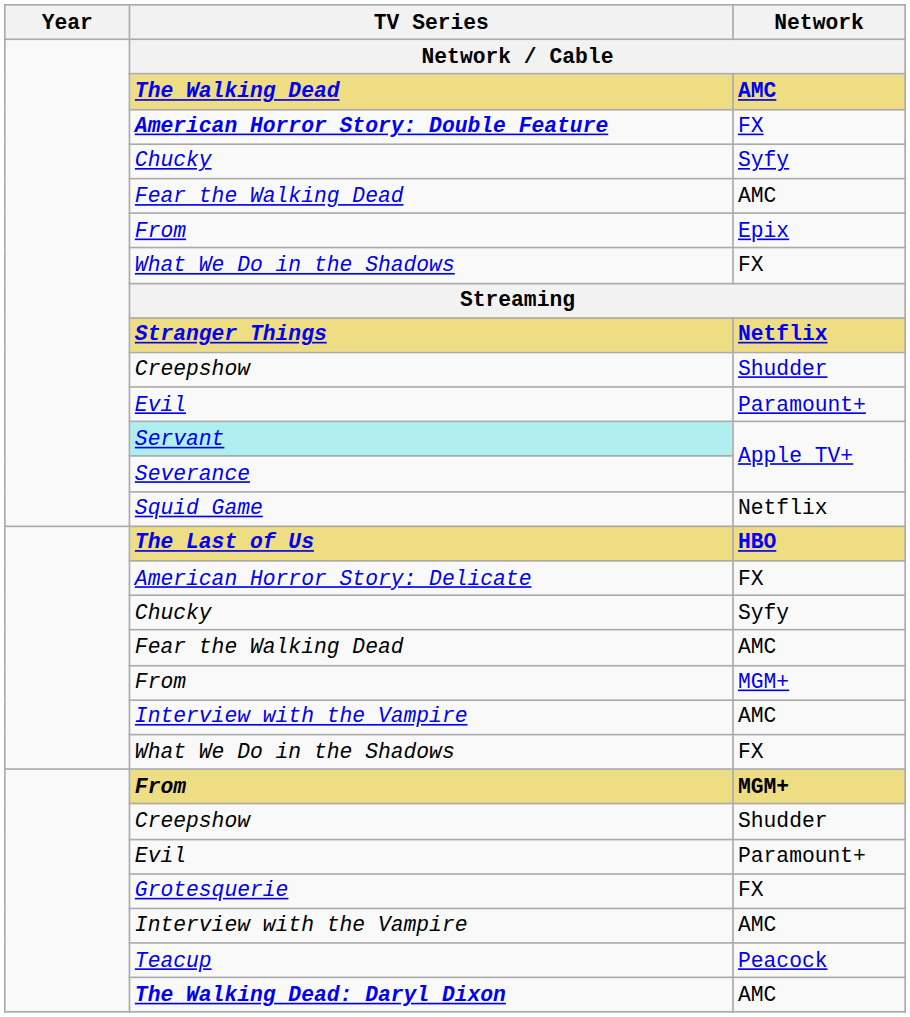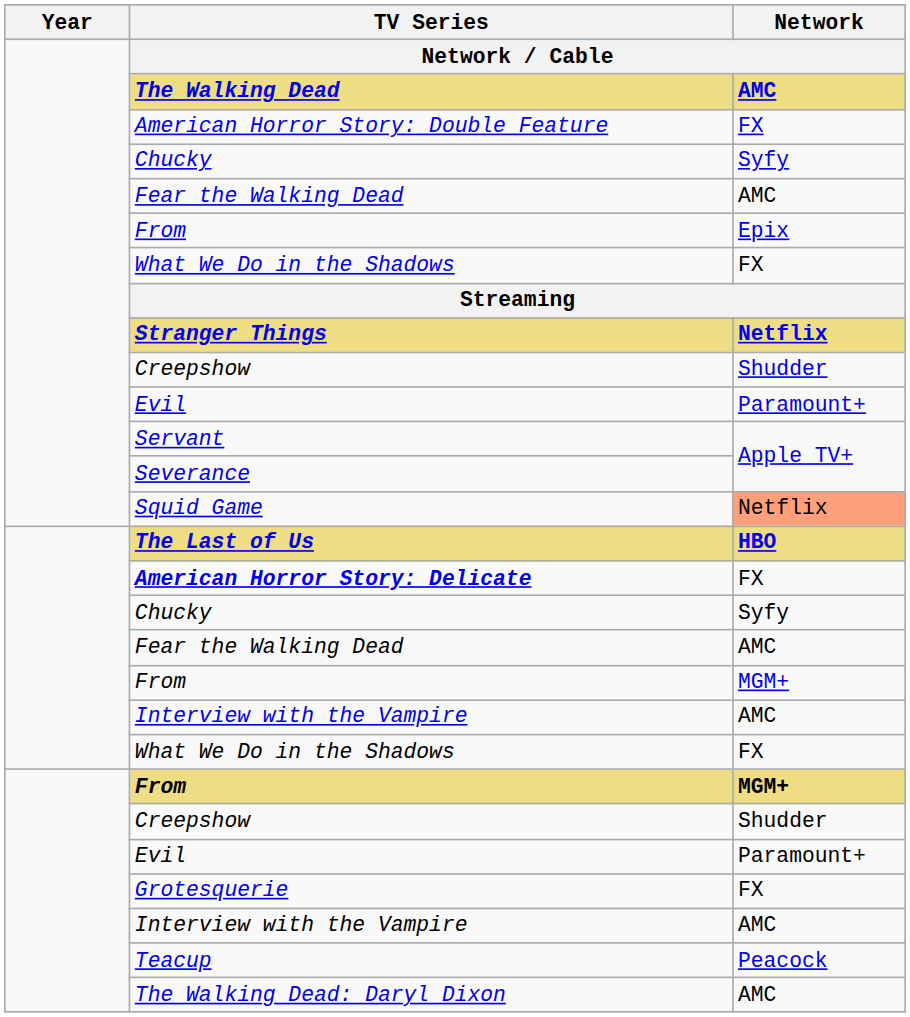American Horror Story: Double Feature | TV Series: bold -> normal
Servant | TV Series: paleturquoise background -> no background
Squid Game | Network: no background -> lightsalmon background
American Horror Story: Delicate | TV Series: normal -> bold
The Walking Dead: Daryl Dixon | TV Series: bold -> normal
